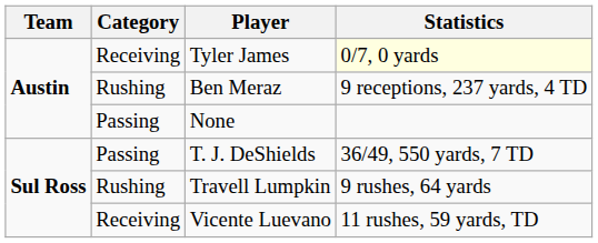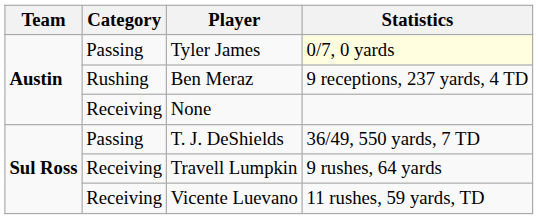Tyler James | Category: Receiving -> Passing
None | Category: Passing -> Receiving
Travell Lumpkin | Category: Rushing -> Receiving
